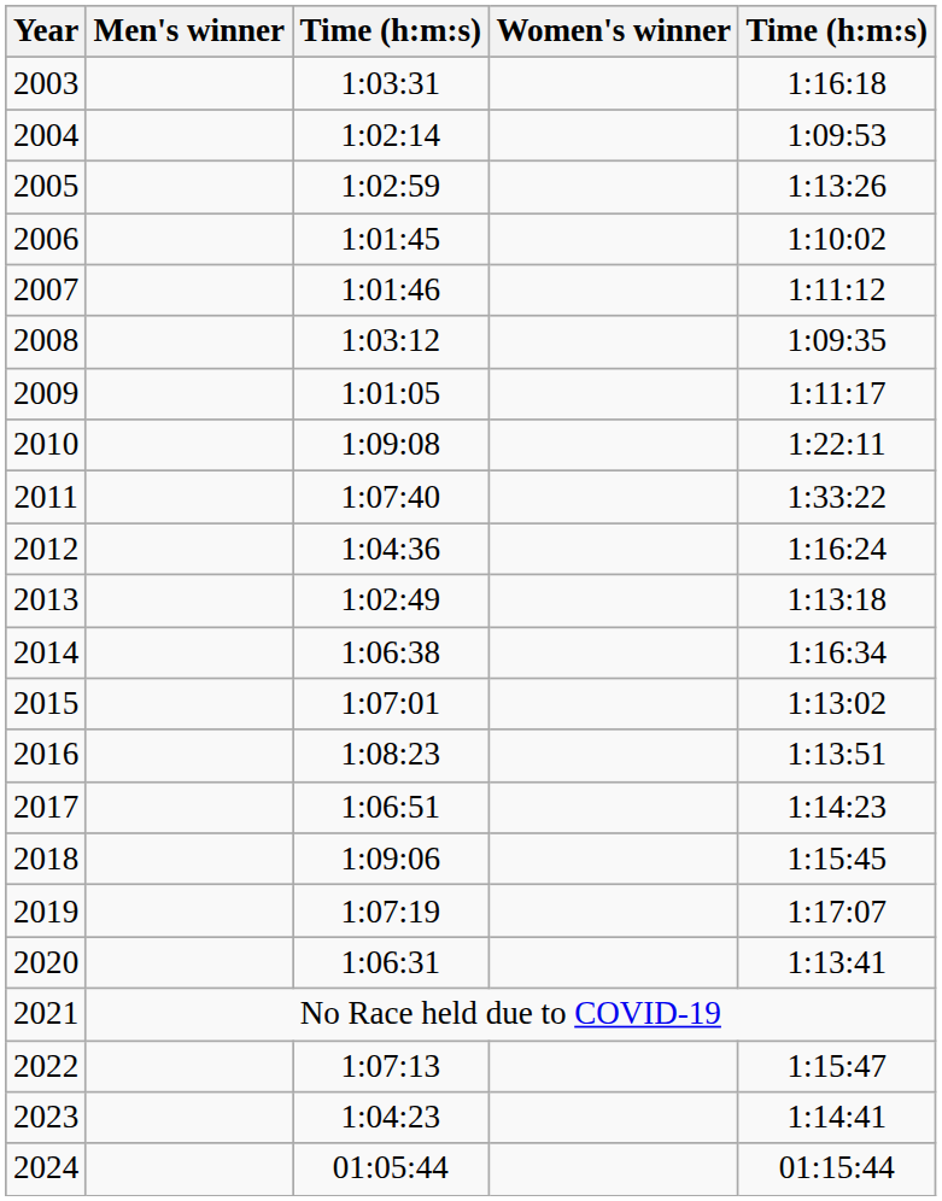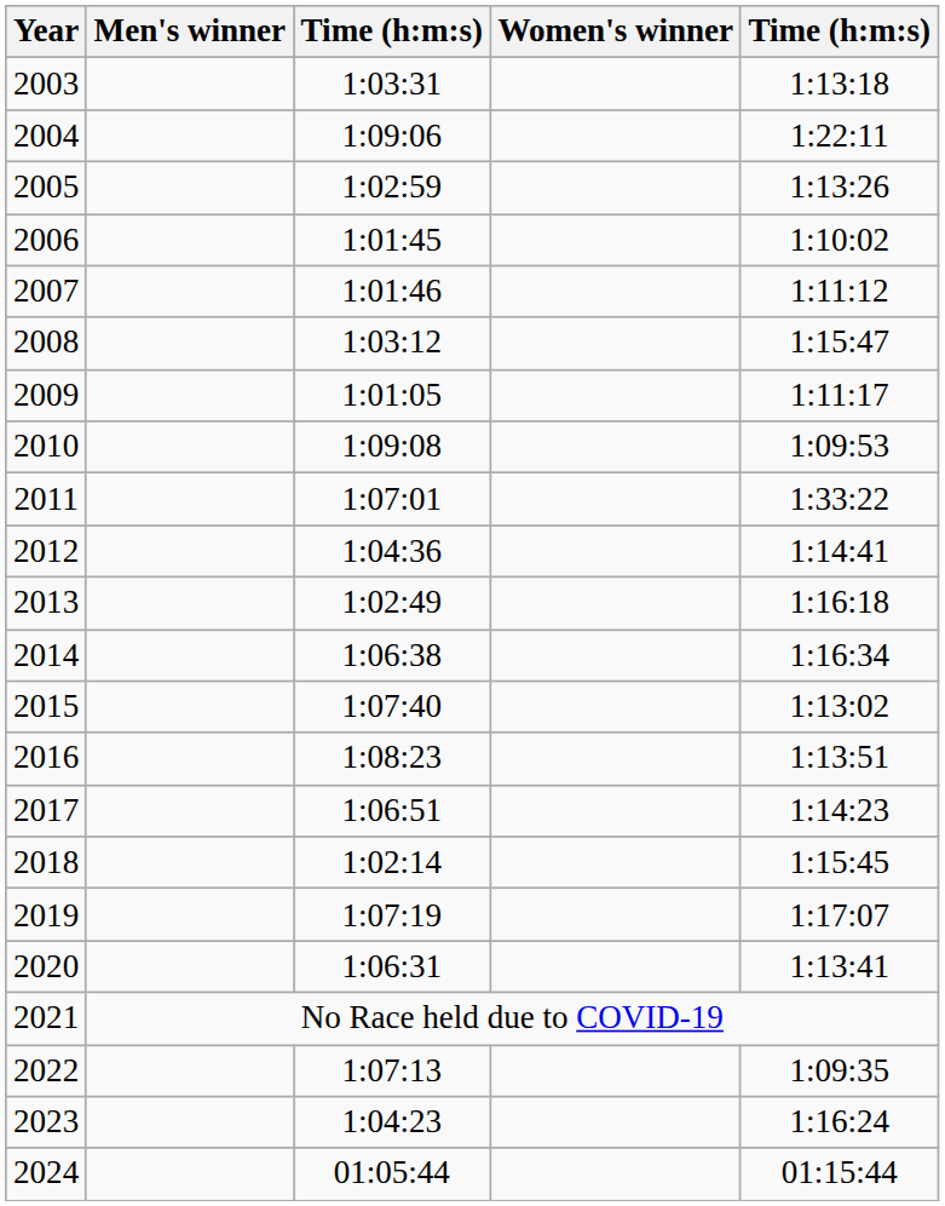2003 | column 5: 1:16:18 -> 1:13:18
2004 | column 3: 1:02:14 -> 1:09:06
2004 | column 5: 1:09:53 -> 1:22:11
2008 | column 5: 1:09:35 -> 1:15:47
2010 | column 5: 1:22:11 -> 1:09:53
2011 | column 3: 1:07:40 -> 1:07:01
2012 | column 5: 1:16:24 -> 1:14:41
2013 | column 5: 1:13:18 -> 1:16:18
2015 | column 3: 1:07:01 -> 1:07:40
2018 | column 3: 1:09:06 -> 1:02:14
2022 | column 5: 1:15:47 -> 1:09:35
2023 | column 5: 1:14:41 -> 1:16:24
